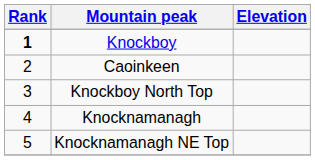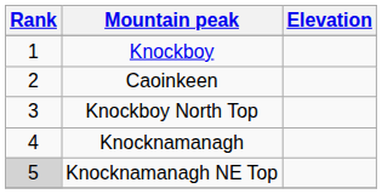Knockboy | Rank: bold -> normal
Knocknamanagh NE Top | Rank: no background -> lightgrey background
